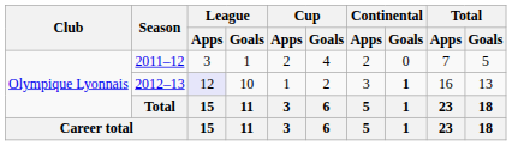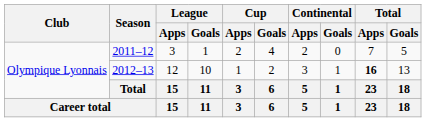2012–13 | League / Apps: lavender background -> no background
2012–13 | Continental / Goals: bold -> normal
2012–13 | Total / Apps: normal -> bold
